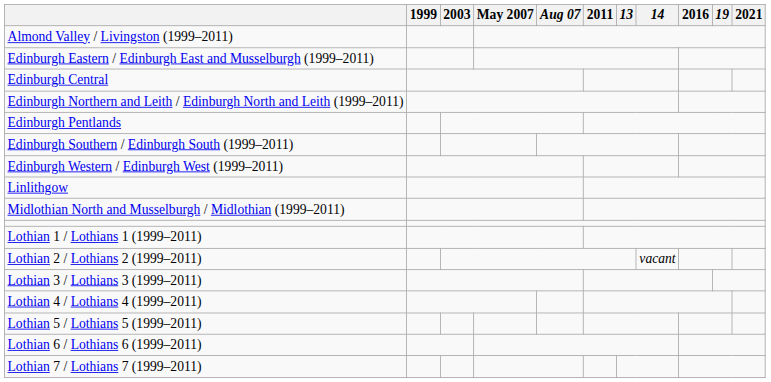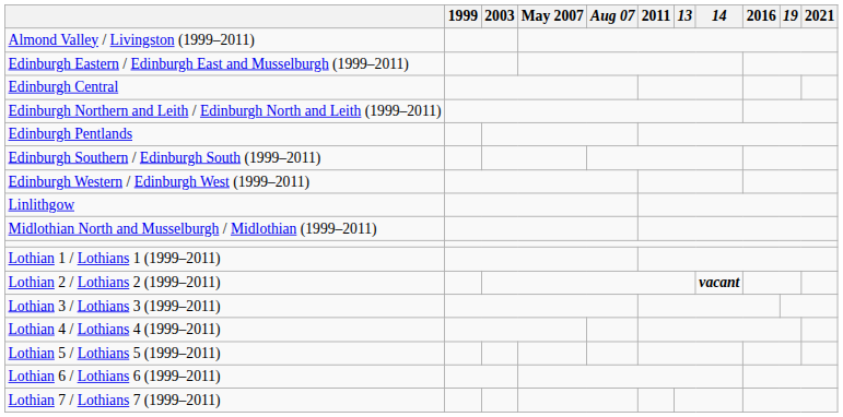Lothian 2 / Lothians 2 (1999–2011) | 14: normal -> bold
